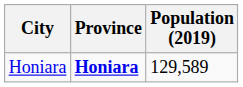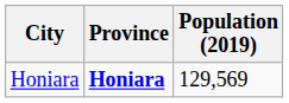row 2 | Population (2019): 129,589 -> 129,569
